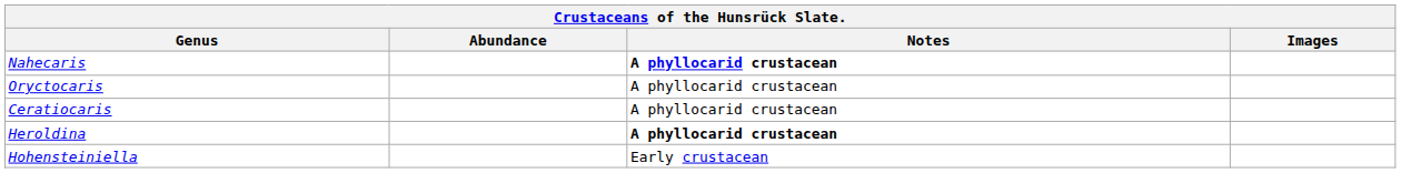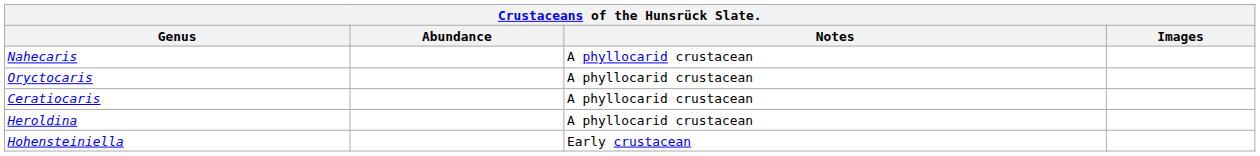Nahecaris | Notes: bold -> normal
Heroldina | Notes: bold -> normal
